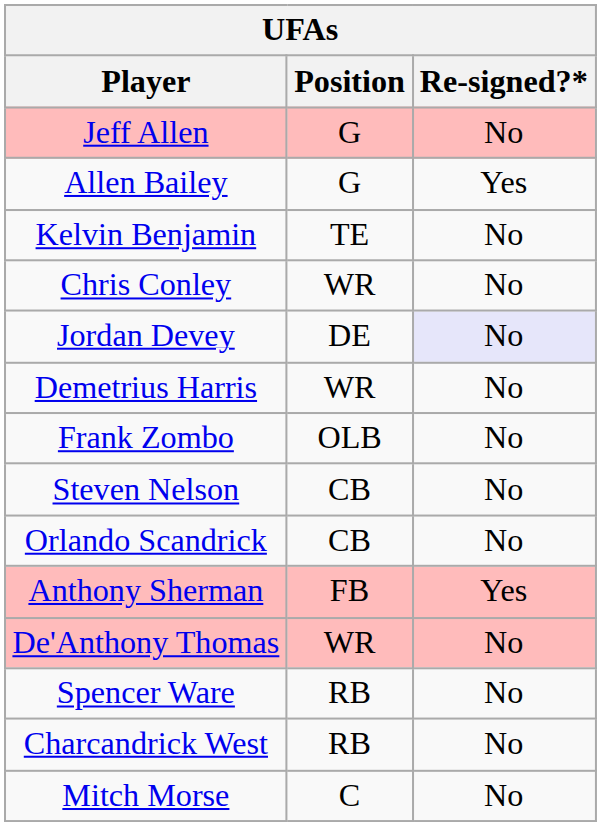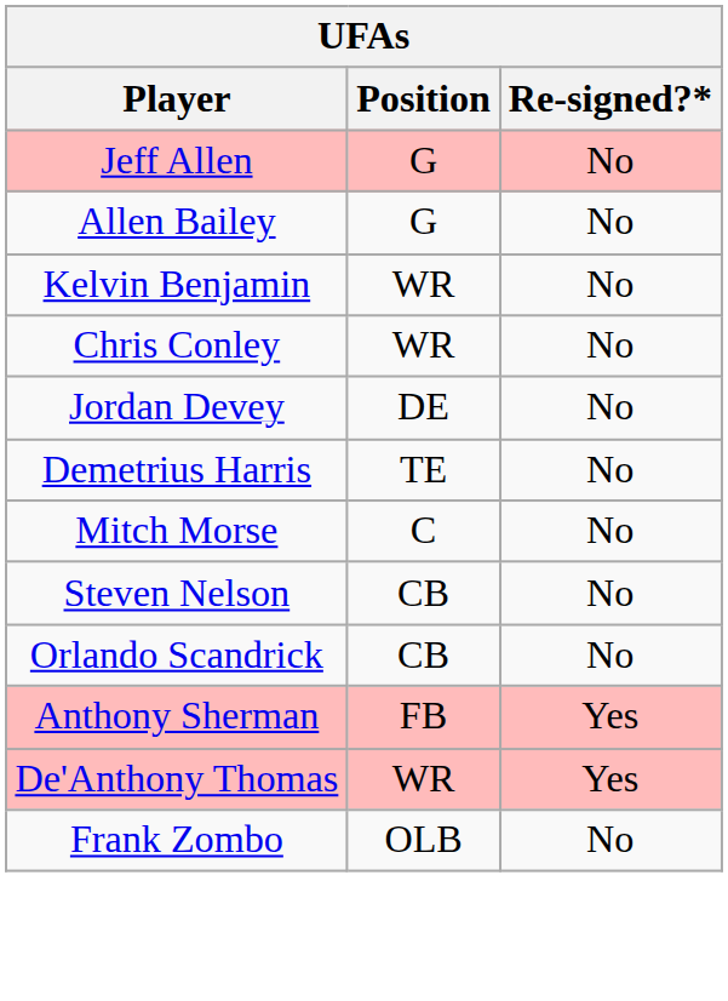Allen Bailey | Re-signed?*: Yes -> No
Kelvin Benjamin | Position: TE -> WR
Jordan Devey | Re-signed?*: lavender background -> no background
Demetrius Harris | Position: WR -> TE
rows swapped: Mitch Morse <-> Frank Zombo
De'Anthony Thomas | Re-signed?*: No -> Yes
- row: Spencer Ware | RB | No
- row: Charcandrick West | RB | No
